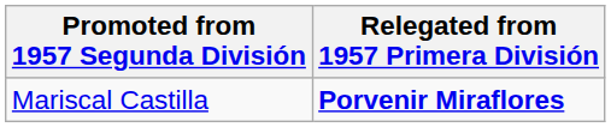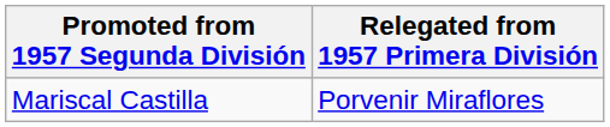Mariscal Castilla | Relegated from 1957 Primera División: bold -> normal
